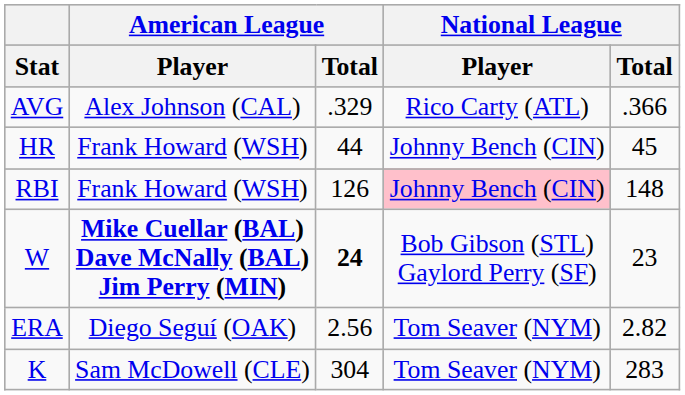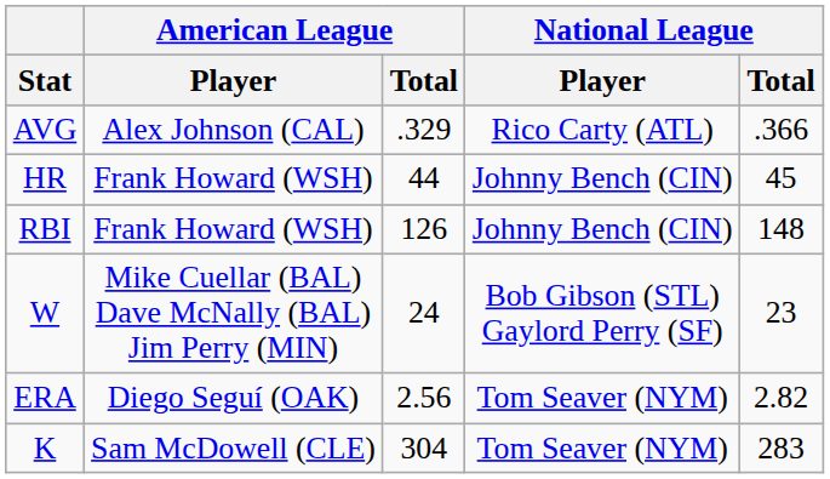RBI | National League / Player: pink background -> no background
W | American League / Player: bold -> normal
W | American League / Total: bold -> normal
